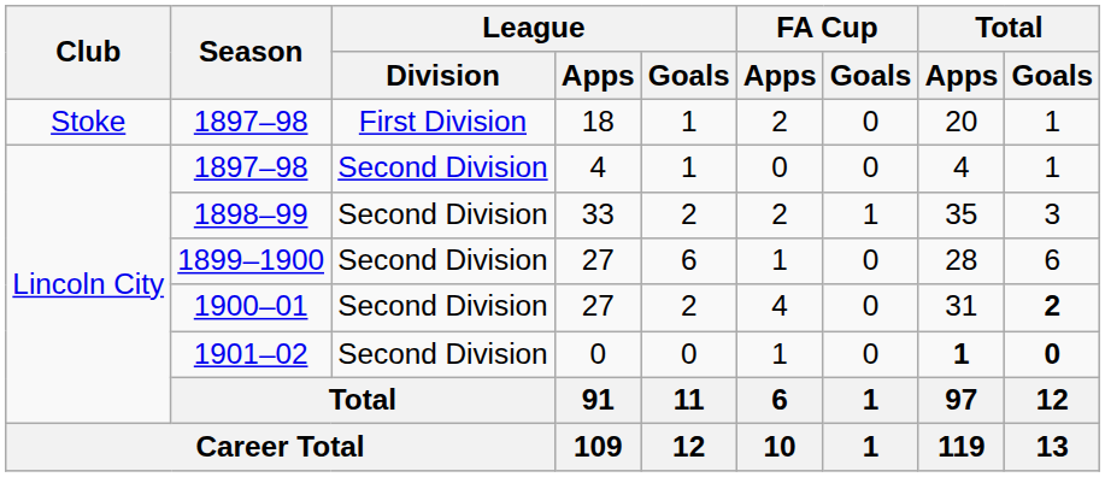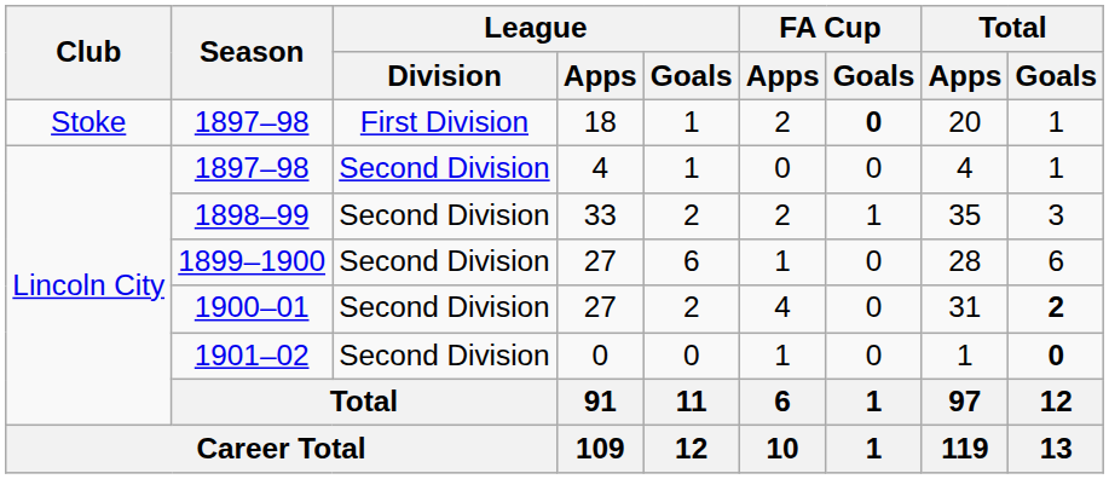1897–98 / 18 | FA Cup / Goals: normal -> bold
1901–02 | Total / Apps: bold -> normal
